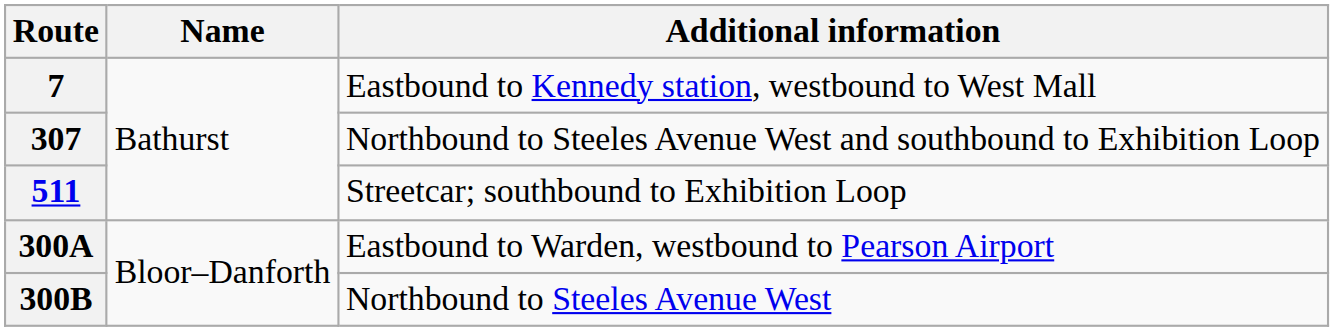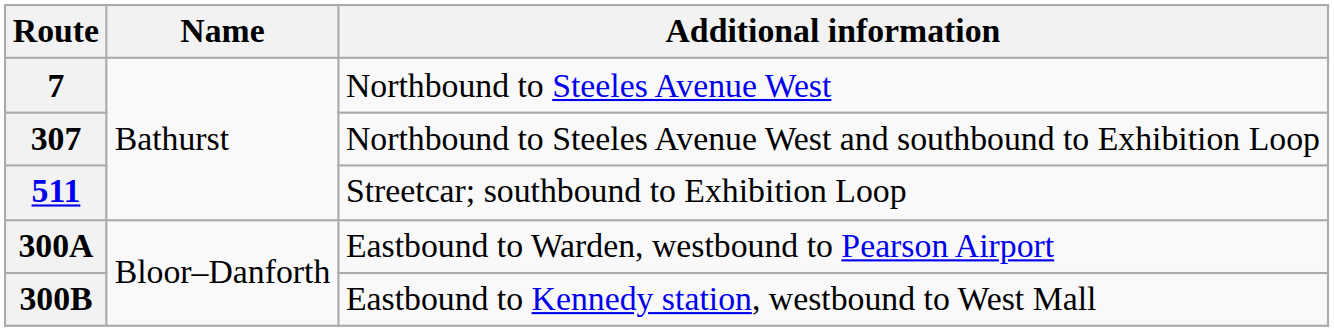7 | Additional information: Eastbound to Kennedy station, westbound to West Mall -> Northbound to Steeles Avenue West
300B | Additional information: Northbound to Steeles Avenue West -> Eastbound to Kennedy station, westbound to West Mall
